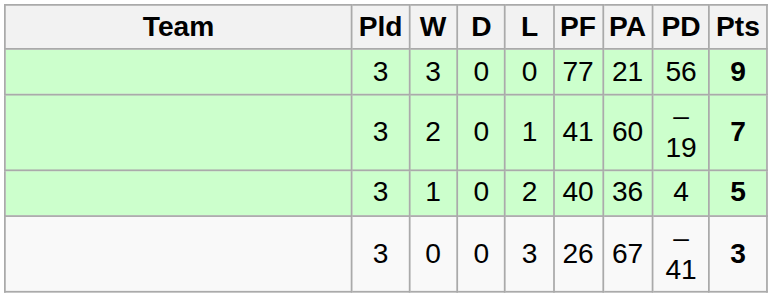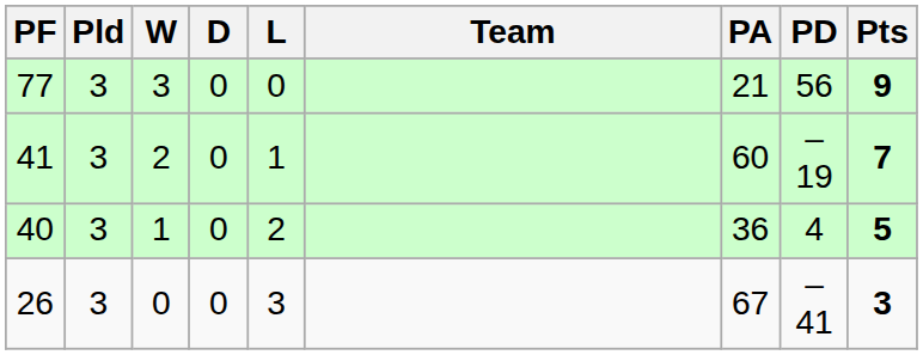columns swapped: Team <-> PF
